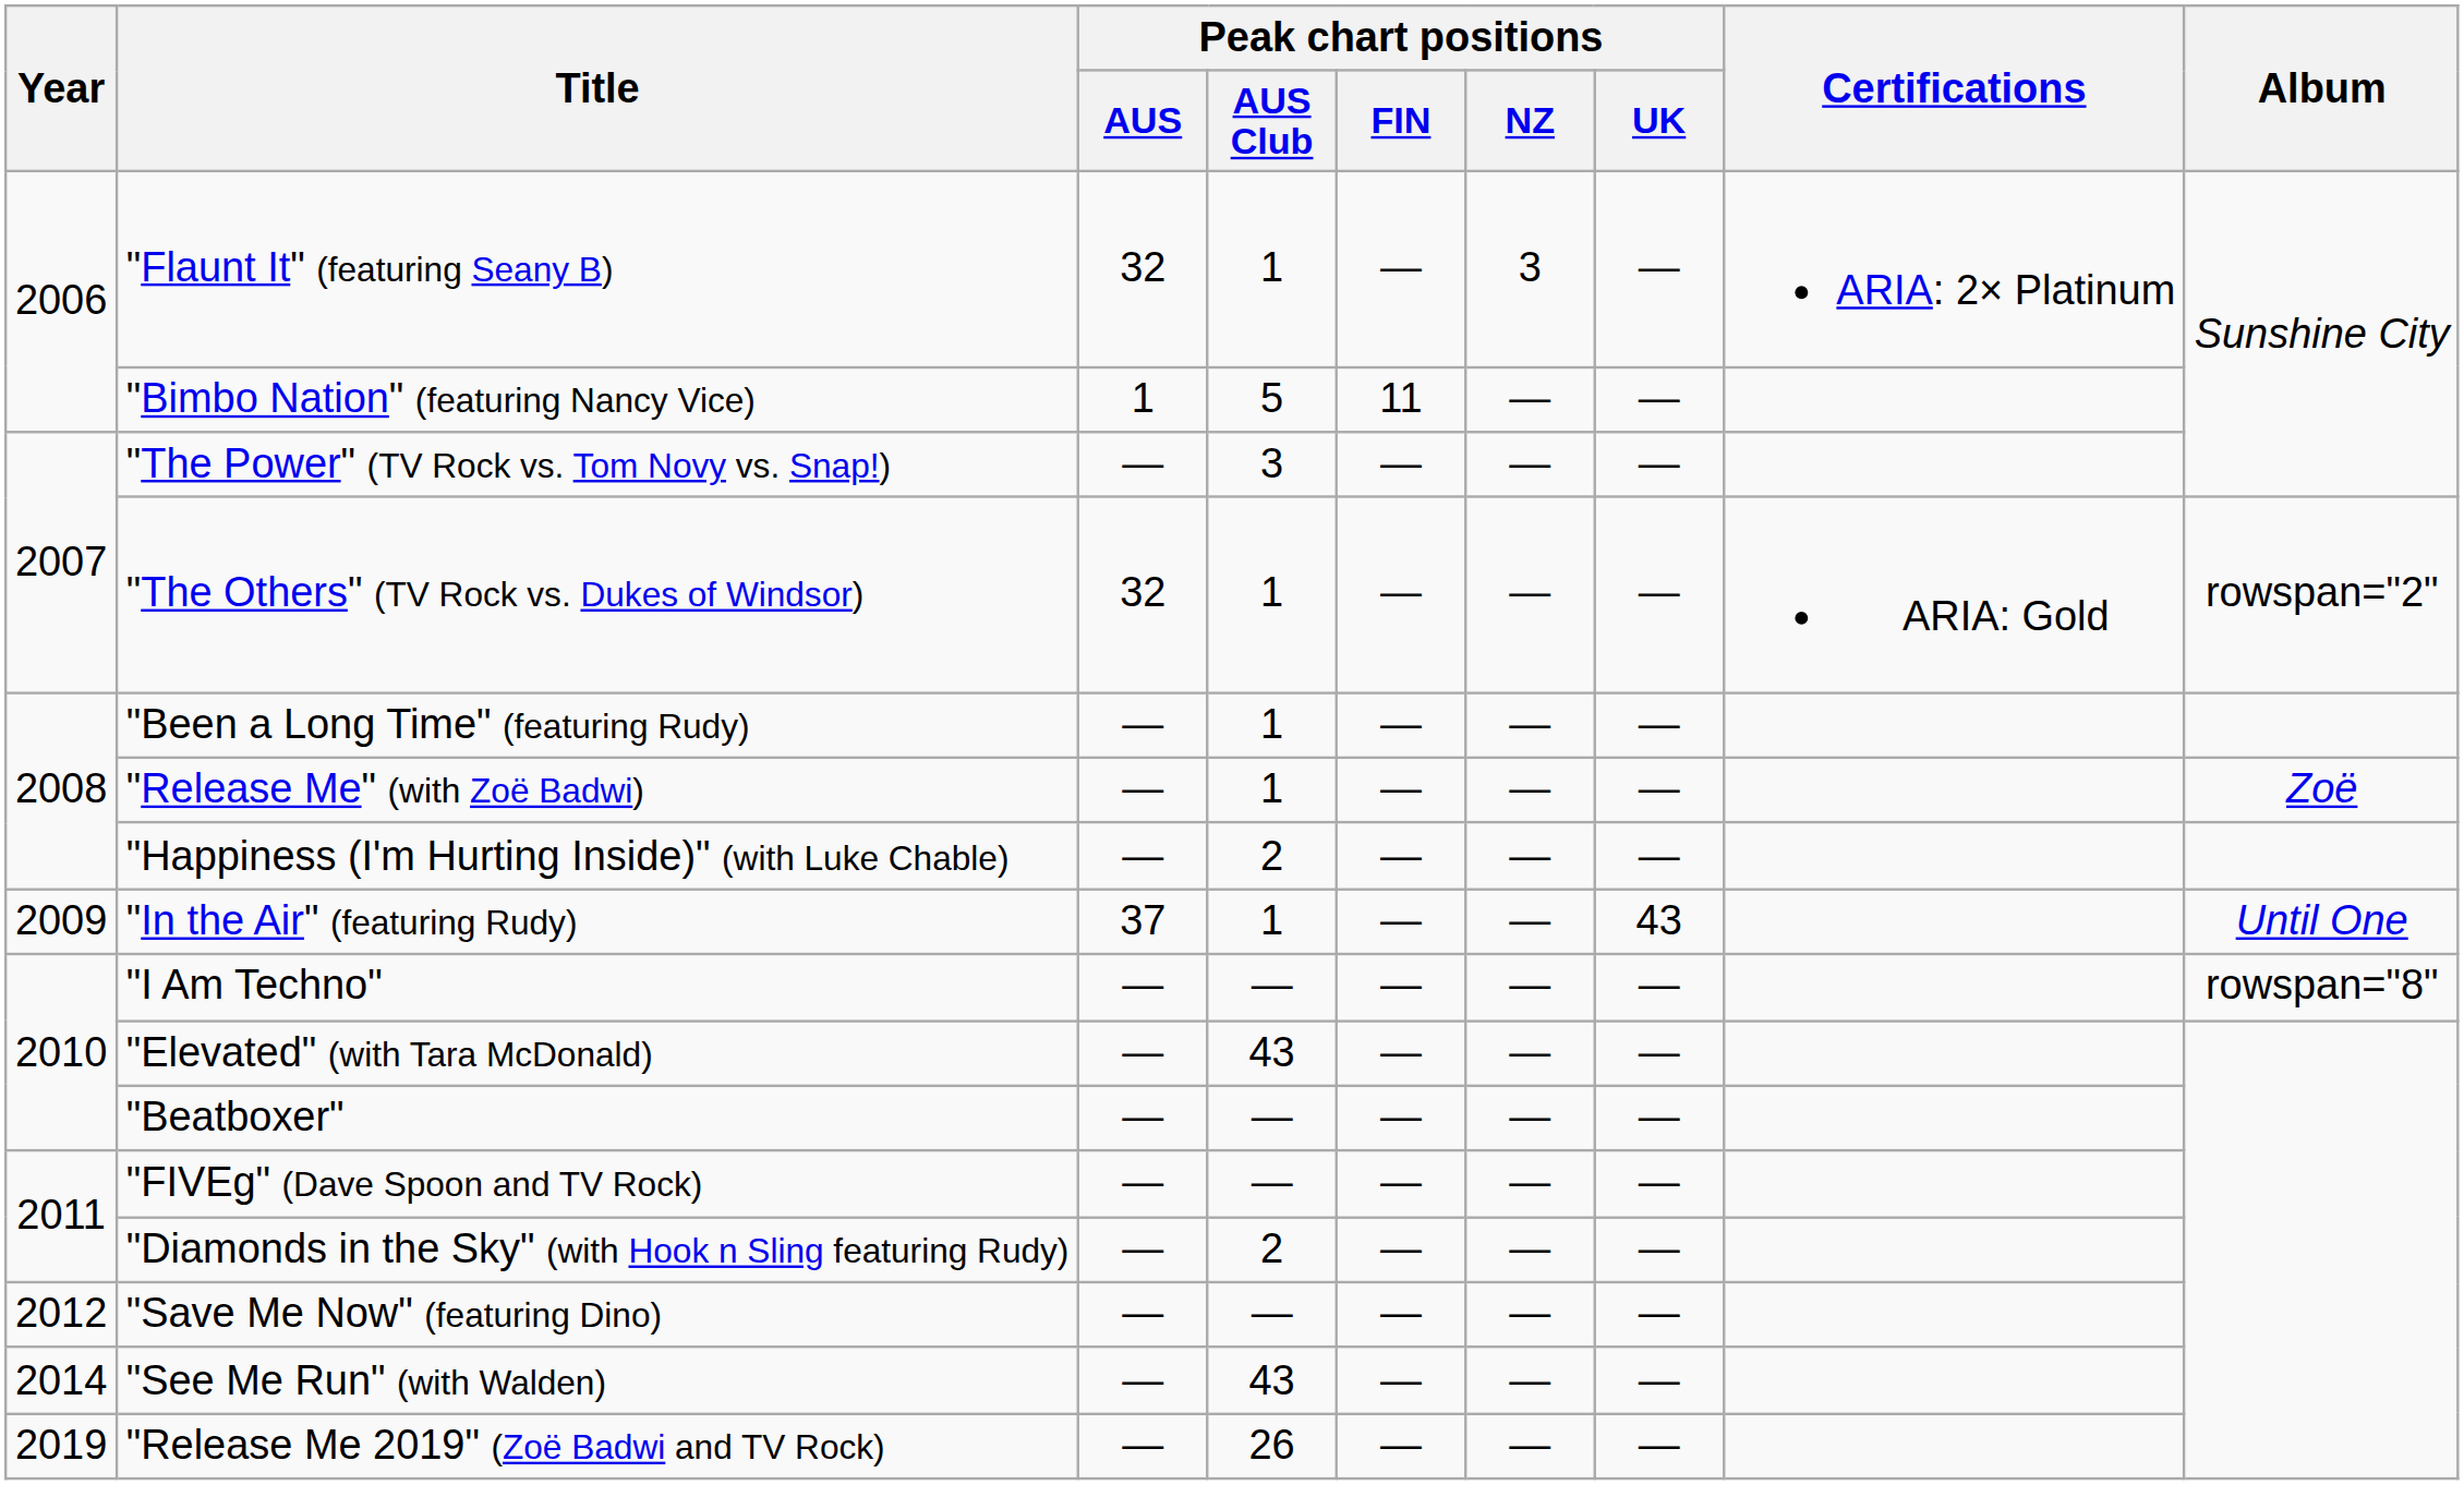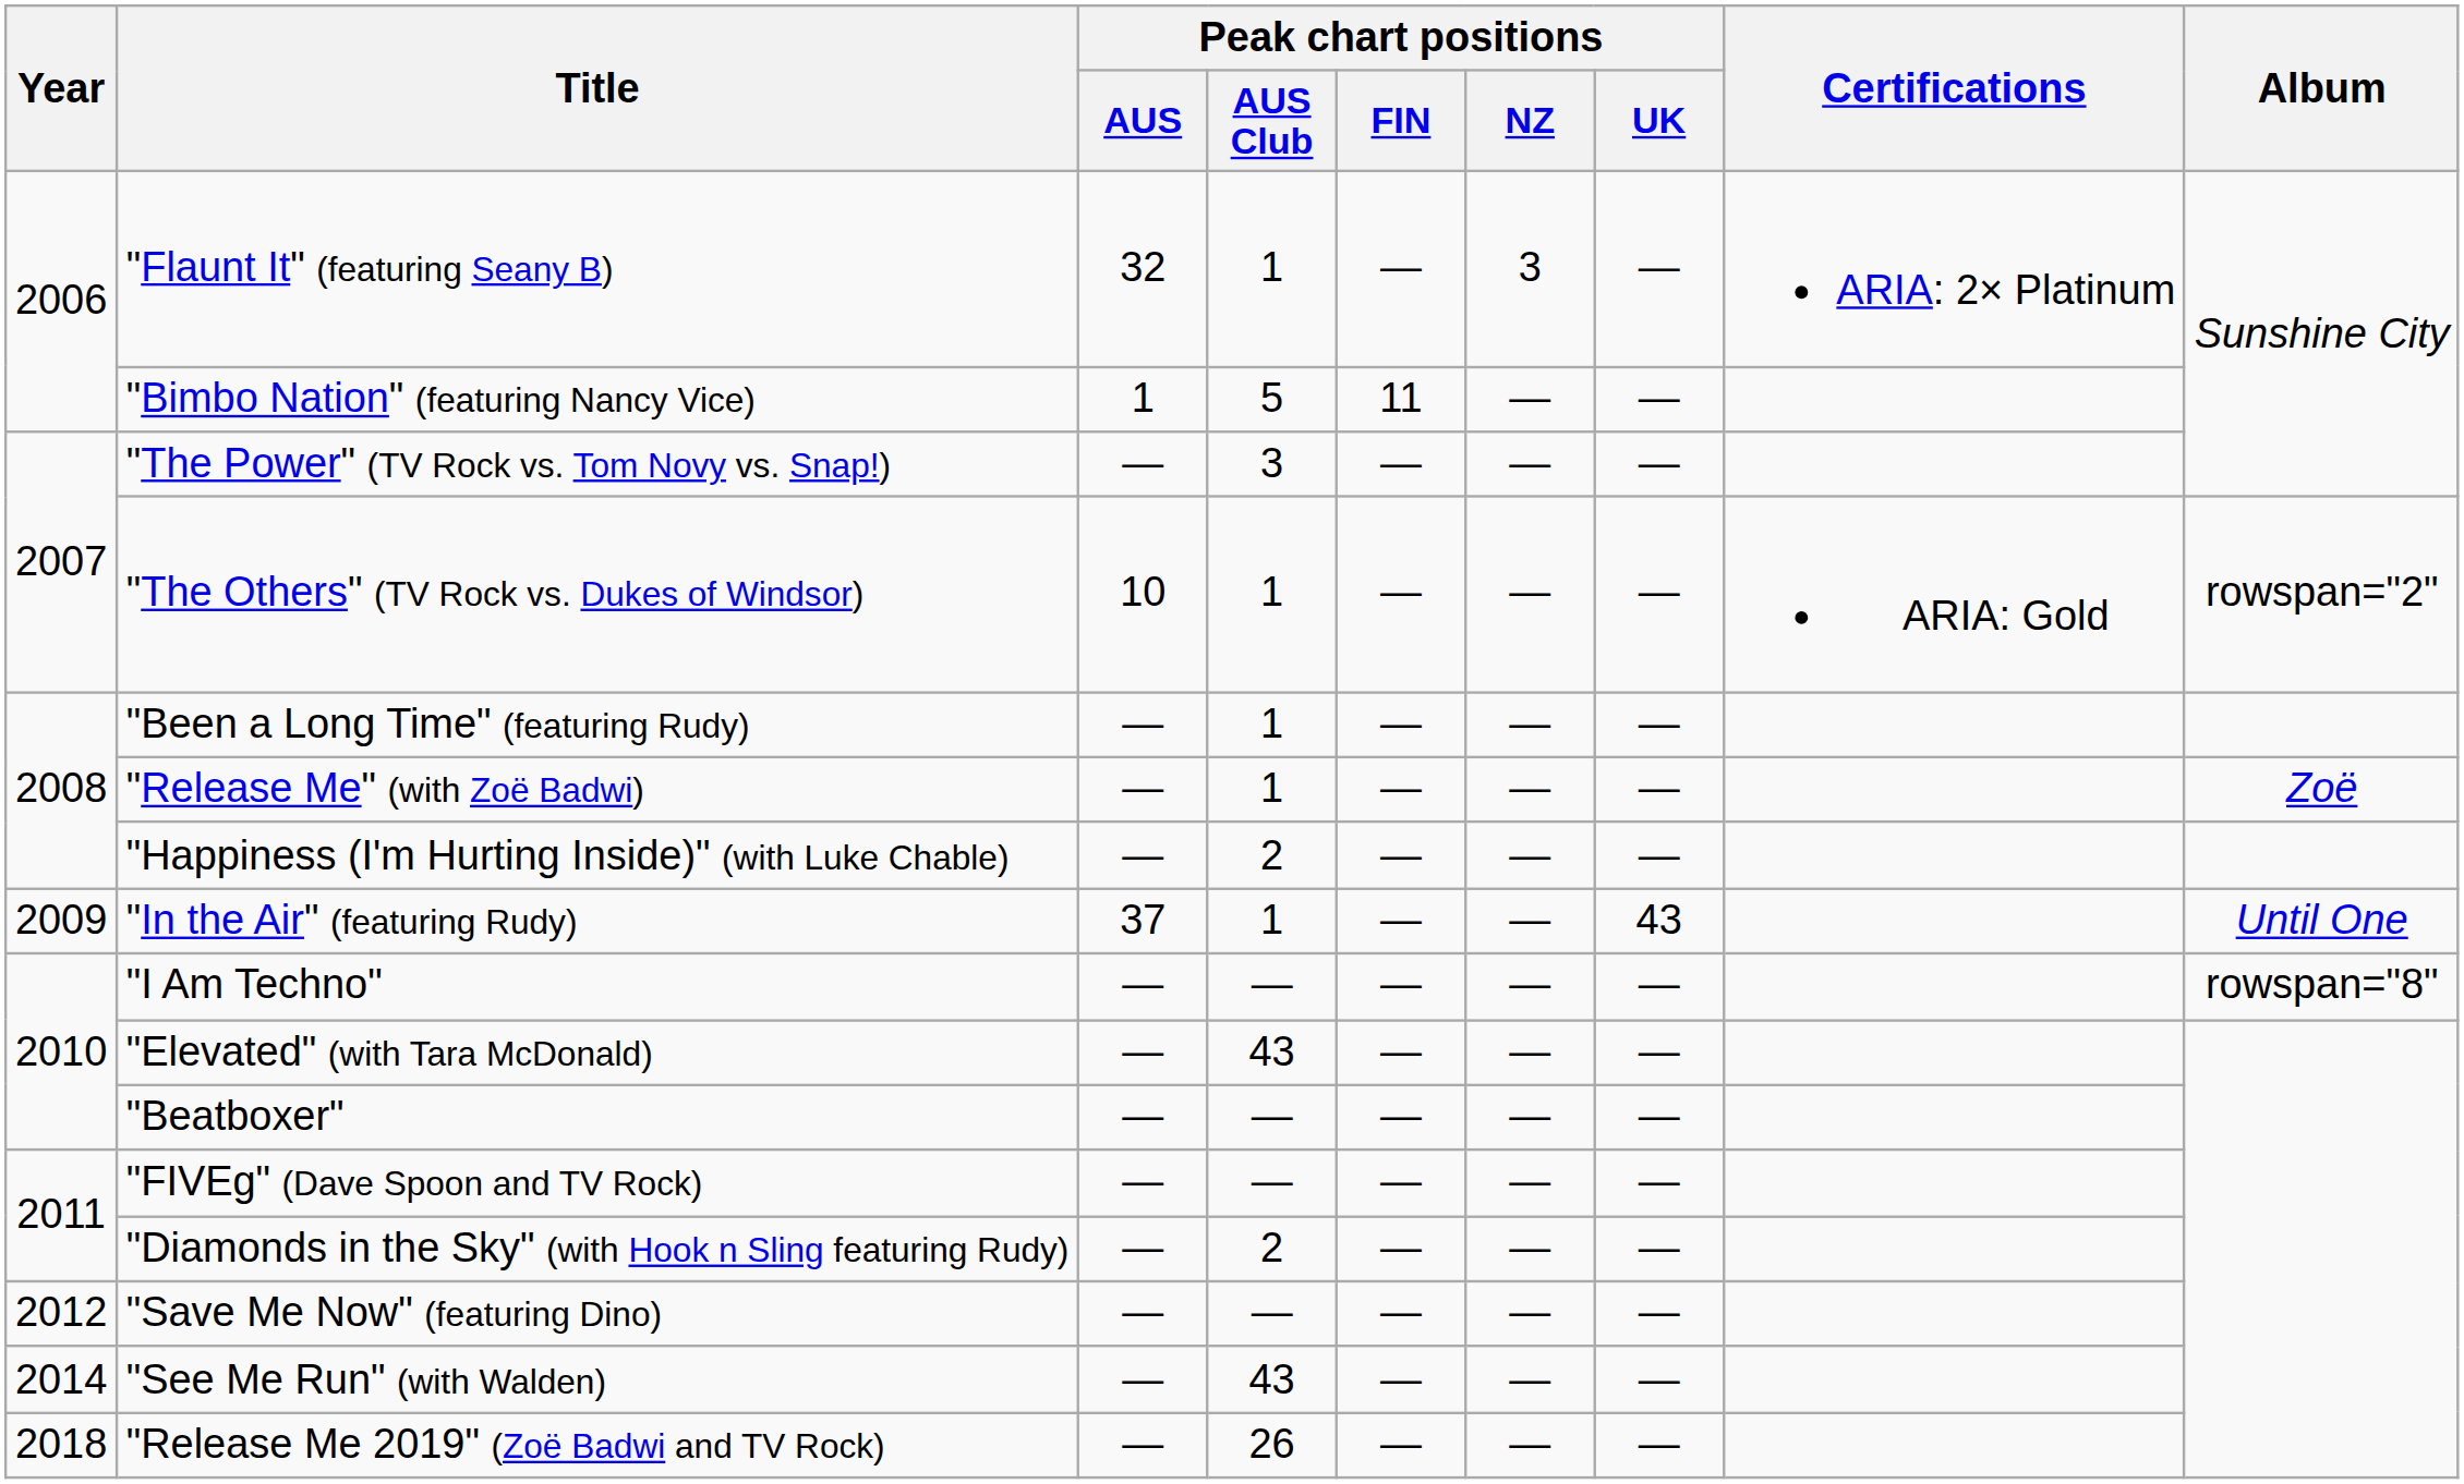"The Others" (TV Rock vs. Dukes of Windsor) | Peak chart positions / AUS: 32 -> 10
"Release Me 2019" (Zoë Badwi and TV Rock) | Year: 2019 -> 2018
